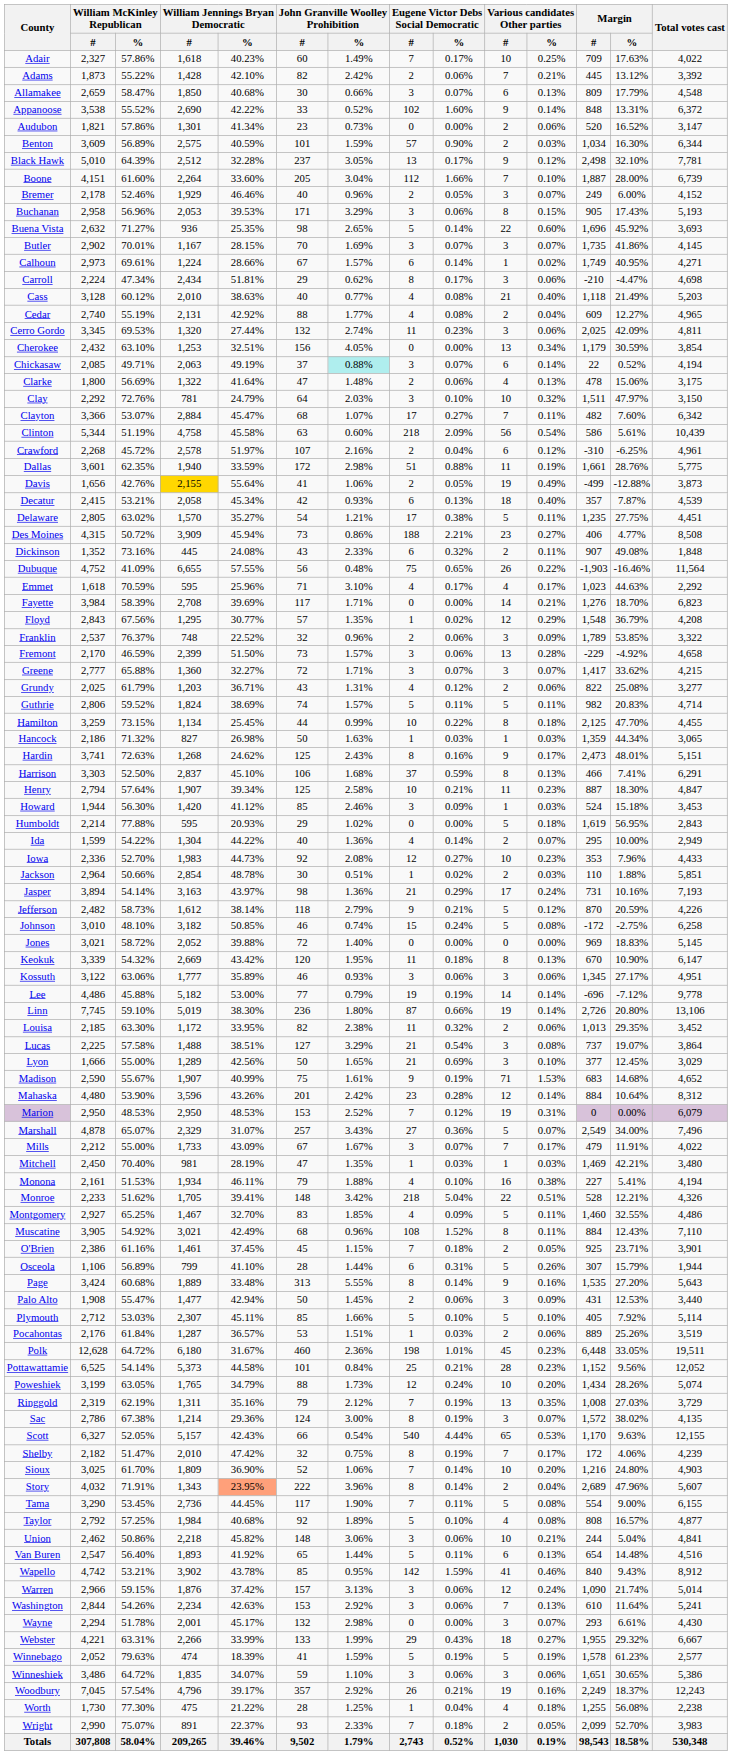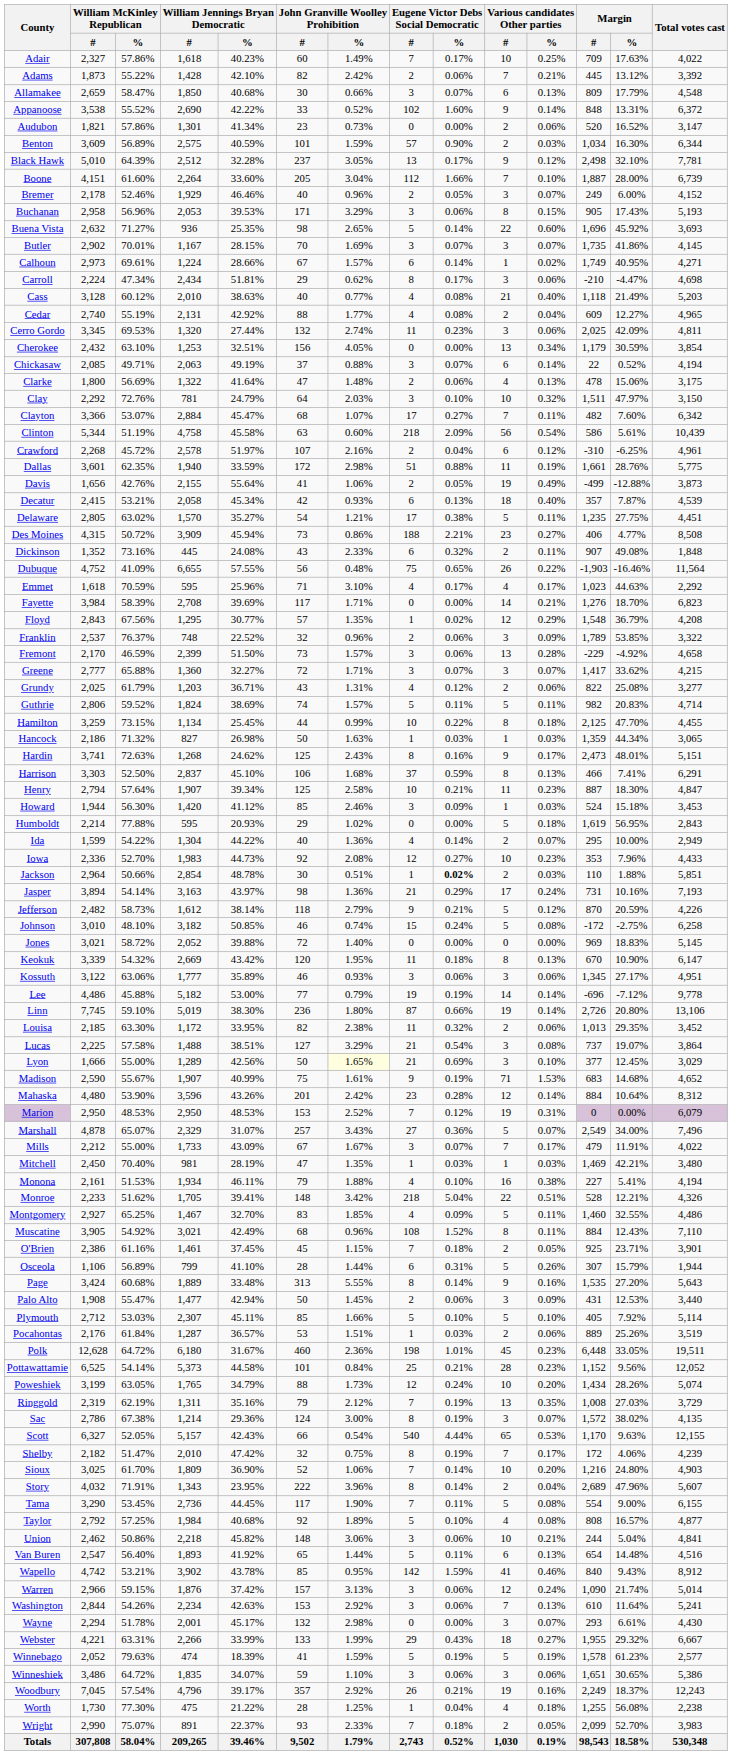Chickasaw | John Granville Woolley Prohibition / %: paleturquoise background -> no background
Davis | William Jennings Bryan Democratic / #: gold background -> no background
Jackson | Eugene Victor Debs Social Democratic / %: normal -> bold
Lyon | John Granville Woolley Prohibition / %: no background -> lightyellow background
Story | William Jennings Bryan Democratic / %: lightsalmon background -> no background
